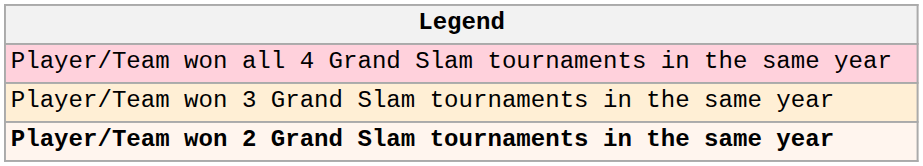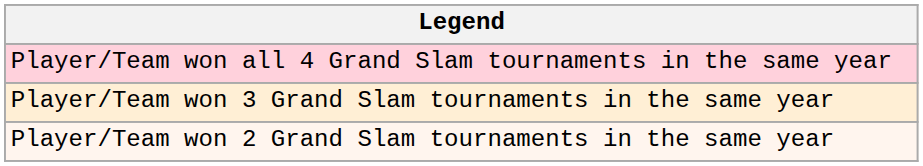row 4 | column 1: bold -> normal
